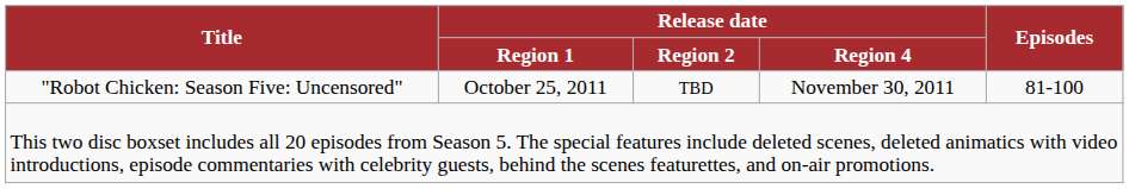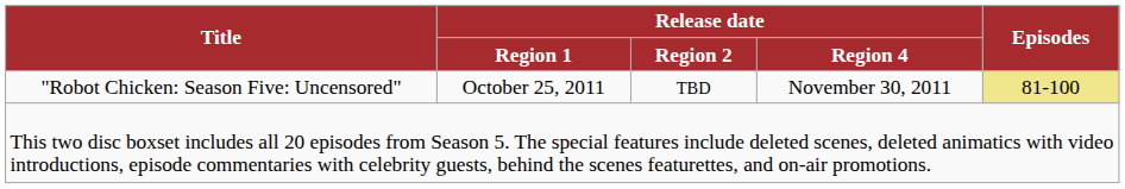"Robot Chicken: Season Five: Uncensored" | Episodes: no background -> khaki background
